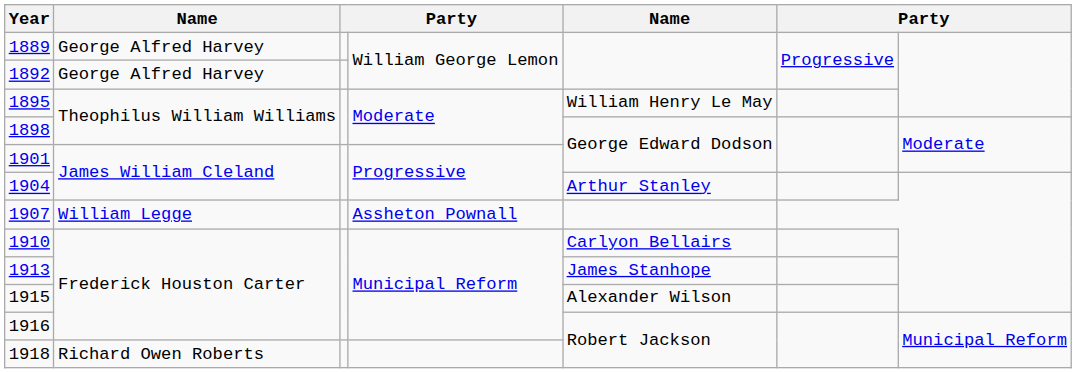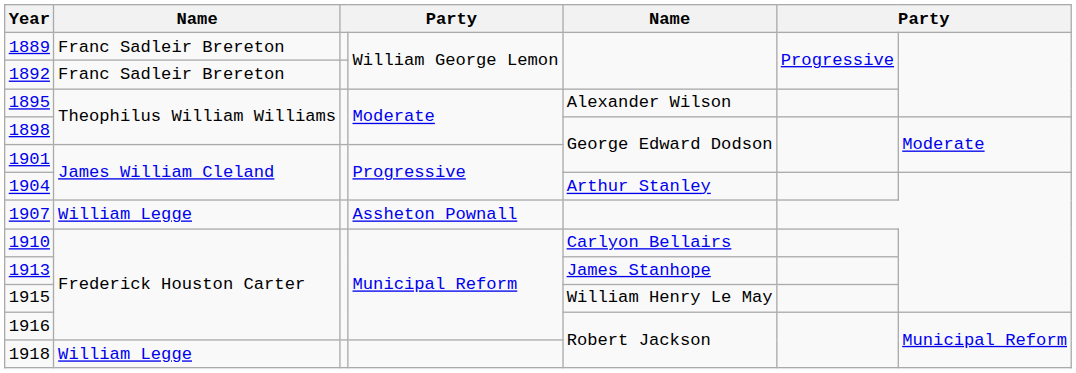1889 | column 2: George Alfred Harvey -> Franc Sadleir Brereton
1892 | column 2: George Alfred Harvey -> Franc Sadleir Brereton
1895 | column 5: William Henry Le May -> Alexander Wilson
1915 | column 5: Alexander Wilson -> William Henry Le May
1918 | column 2: Richard Owen Roberts -> William Legge
